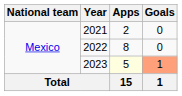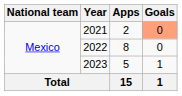2021 | Goals: no background -> lightsalmon background
2023 | Apps: lightyellow background -> no background
2023 | Goals: lightsalmon background -> no background
